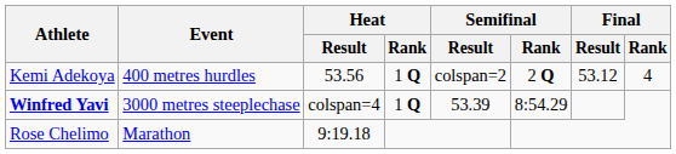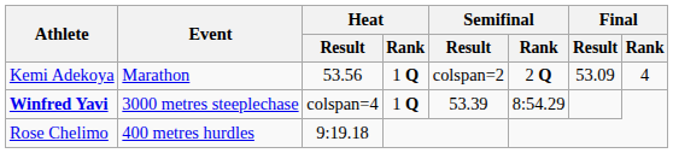Kemi Adekoya | Event: 400 metres hurdles -> Marathon
Kemi Adekoya | Final / Result: 53.12 -> 53.09
Rose Chelimo | Event: Marathon -> 400 metres hurdles
